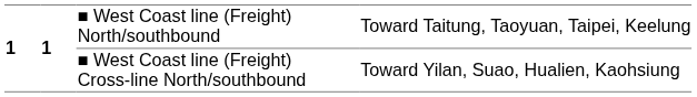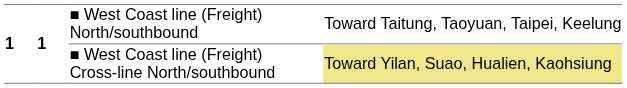■ West Coast line (Freight) Cross-line North/southbound | column 4: no background -> khaki background
